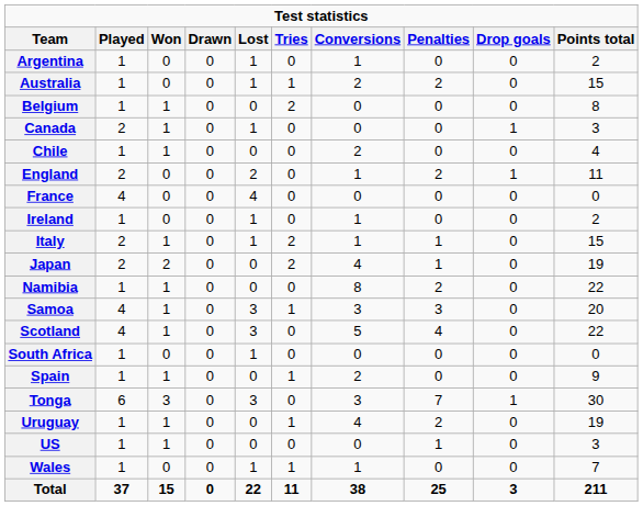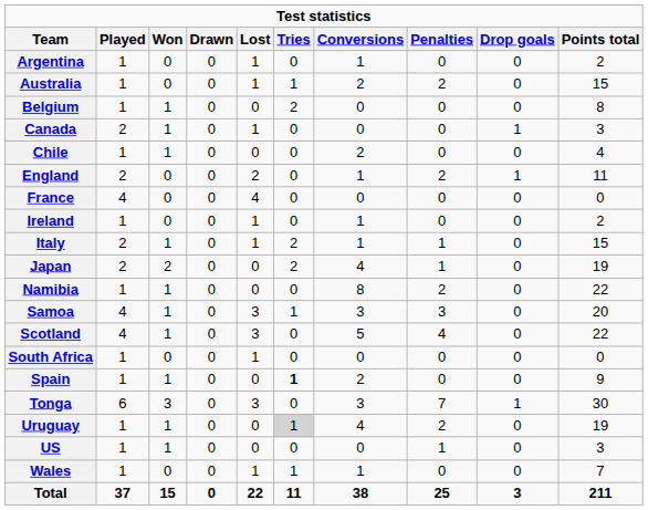Spain | Tries: normal -> bold
Uruguay | Tries: no background -> lightgrey background
